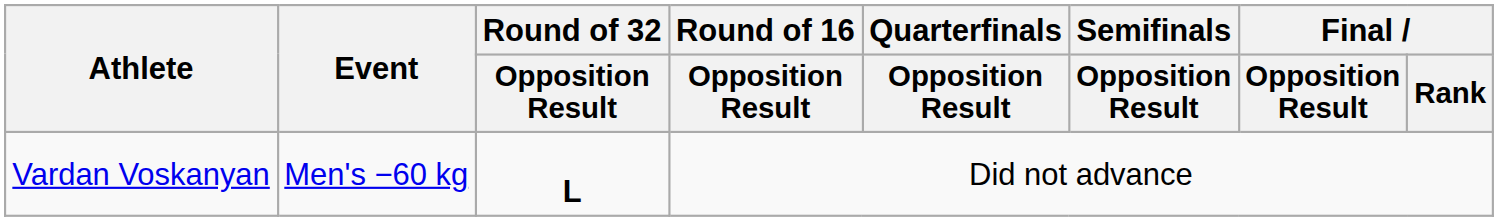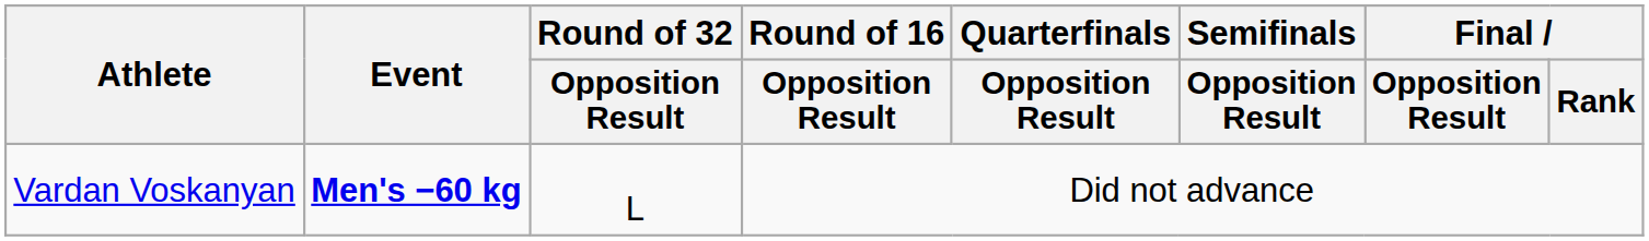Vardan Voskanyan | Event: normal -> bold
Vardan Voskanyan | Round of 32 / Opposition Result: bold -> normal
